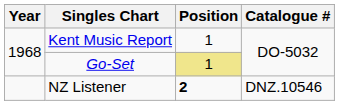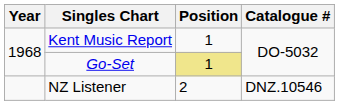NZ Listener | Position: bold -> normal
